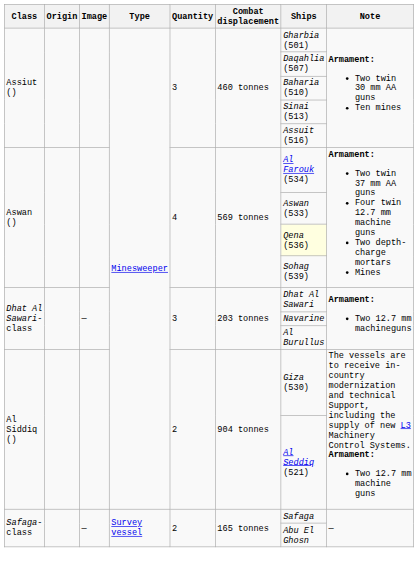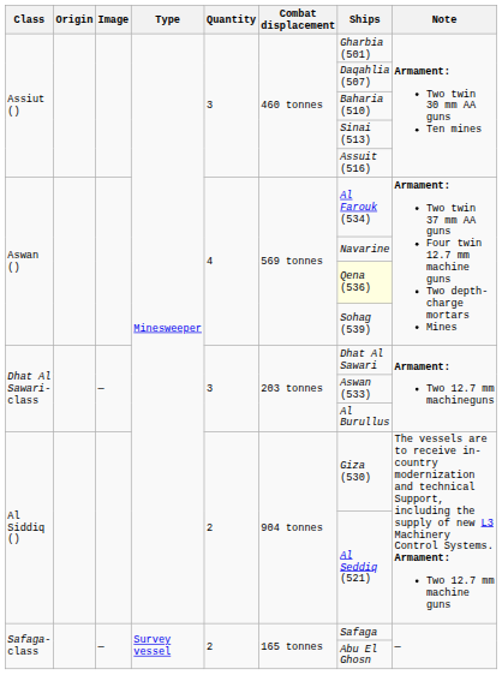row 8 | Ships: Aswan (533) -> Navarine
row 12 | Ships: Navarine -> Aswan (533)
